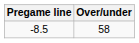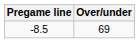-8.5 | Over/under: 58 -> 69
